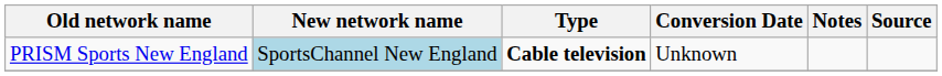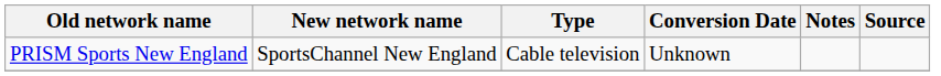PRISM Sports New England | New network name: lightblue background -> no background
PRISM Sports New England | Type: bold -> normal
